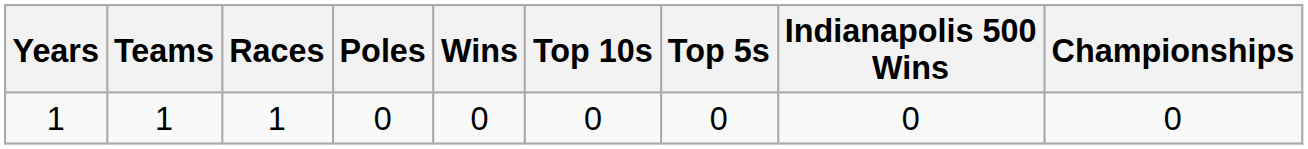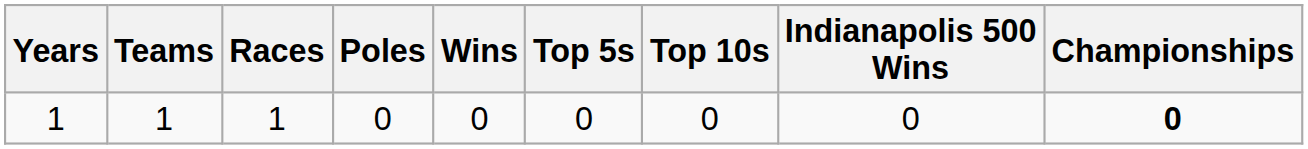columns swapped: Top 5s <-> Top 10s
row 2 | Championships: normal -> bold
